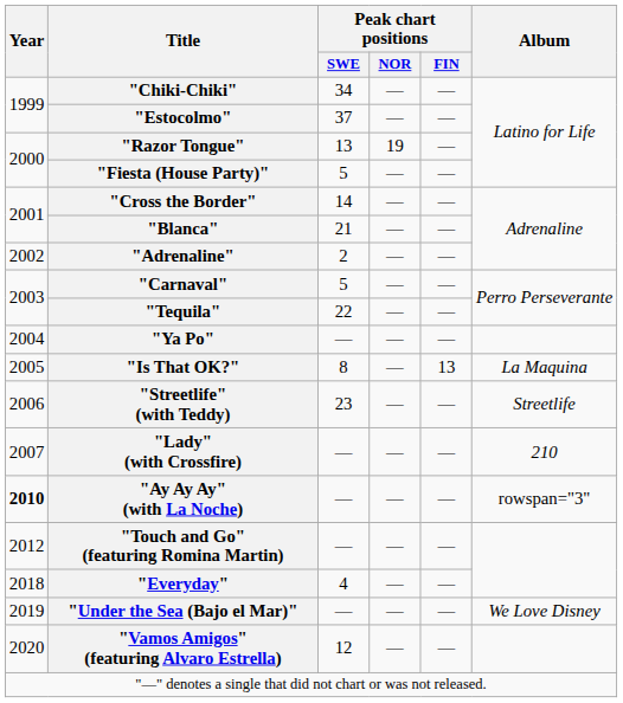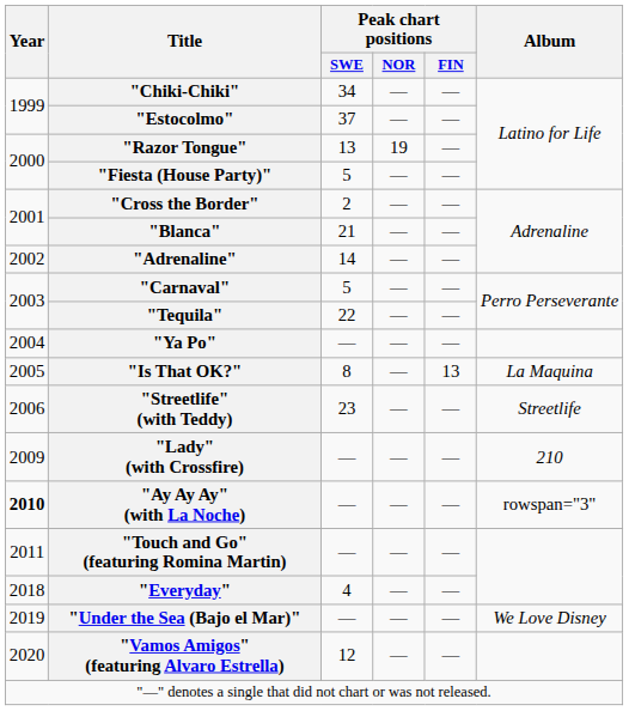"Cross the Border" | Peak chart positions / SWE: 14 -> 2
"Adrenaline" | Peak chart positions / SWE: 2 -> 14
"Lady" (with Crossfire) | Year: 2007 -> 2009
"Touch and Go" (featuring Romina Martin) | Year: 2012 -> 2011
